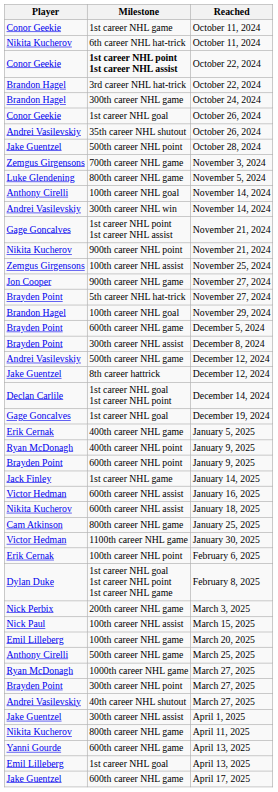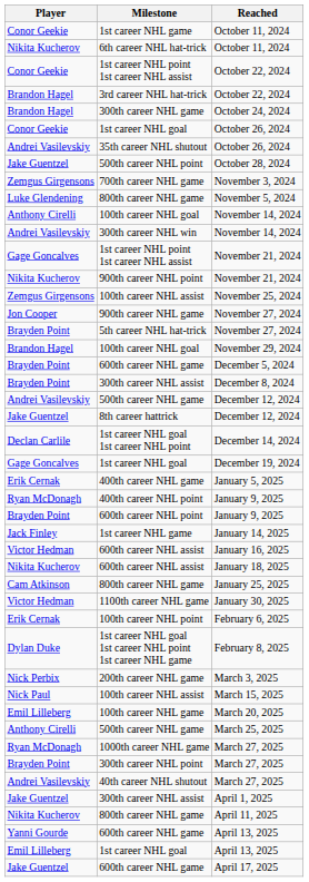row 4 | Milestone: bold -> normal
